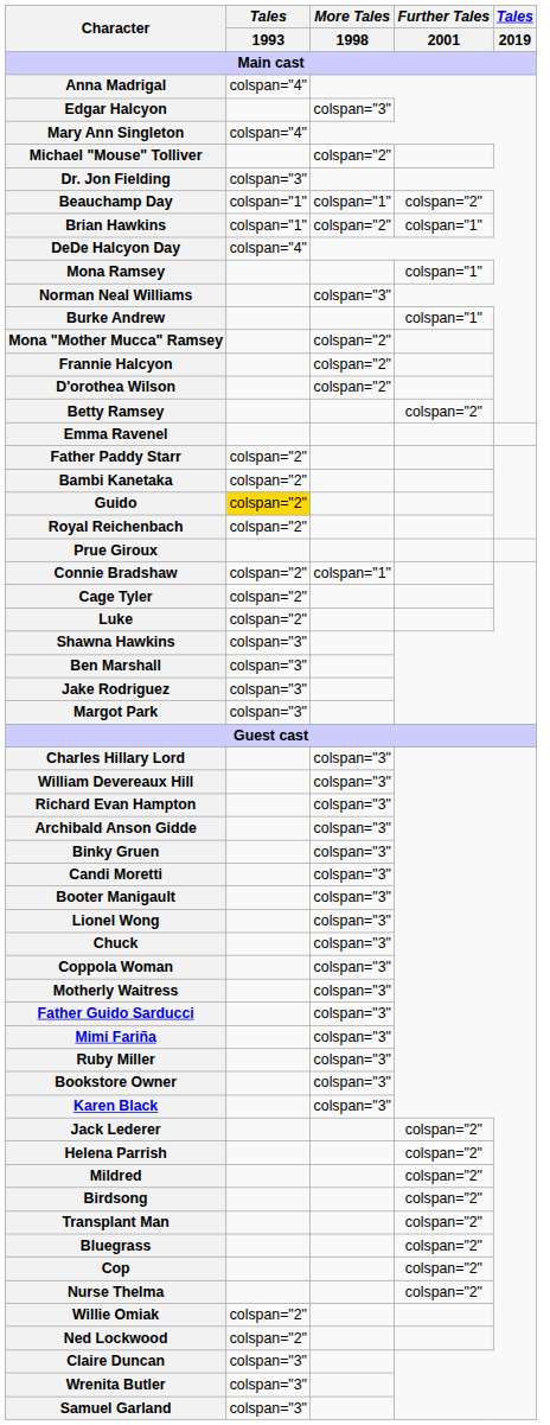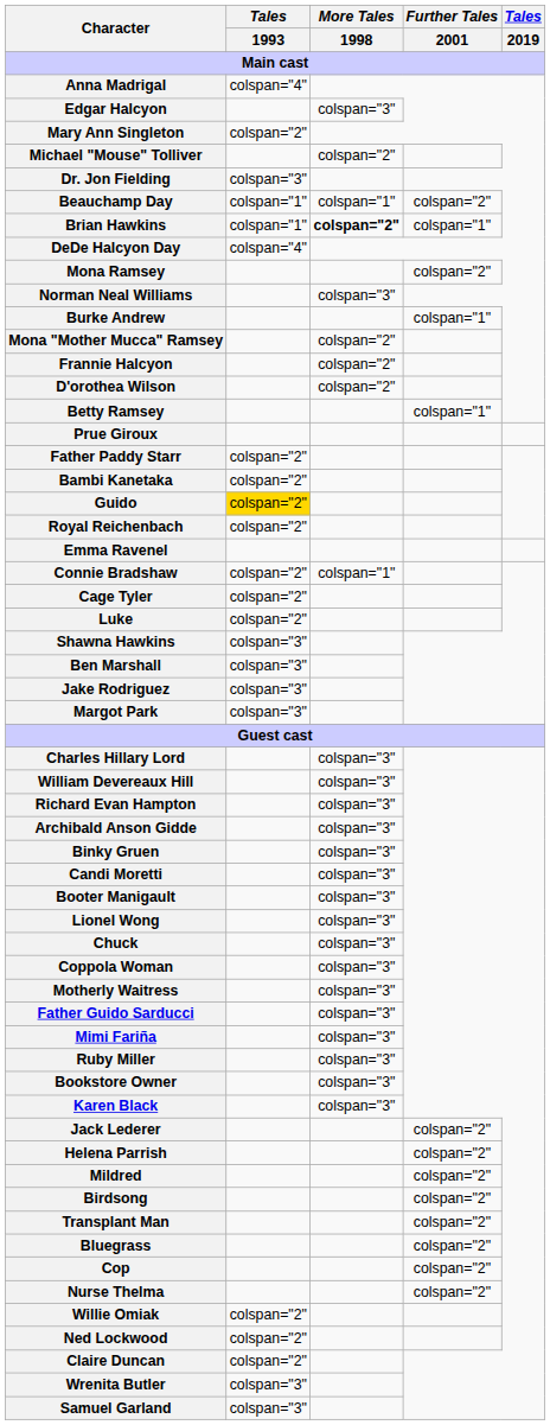Mary Ann Singleton | Tales / 1993: colspan="4" -> colspan="2"
Brian Hawkins | More Tales / 1998: normal -> bold
Mona Ramsey | Further Tales / 2001: colspan="1" -> colspan="2"
Betty Ramsey | Further Tales / 2001: colspan="2" -> colspan="1"
rows swapped: Prue Giroux <-> Emma Ravenel
Claire Duncan | Tales / 1993: colspan="3" -> colspan="2"
